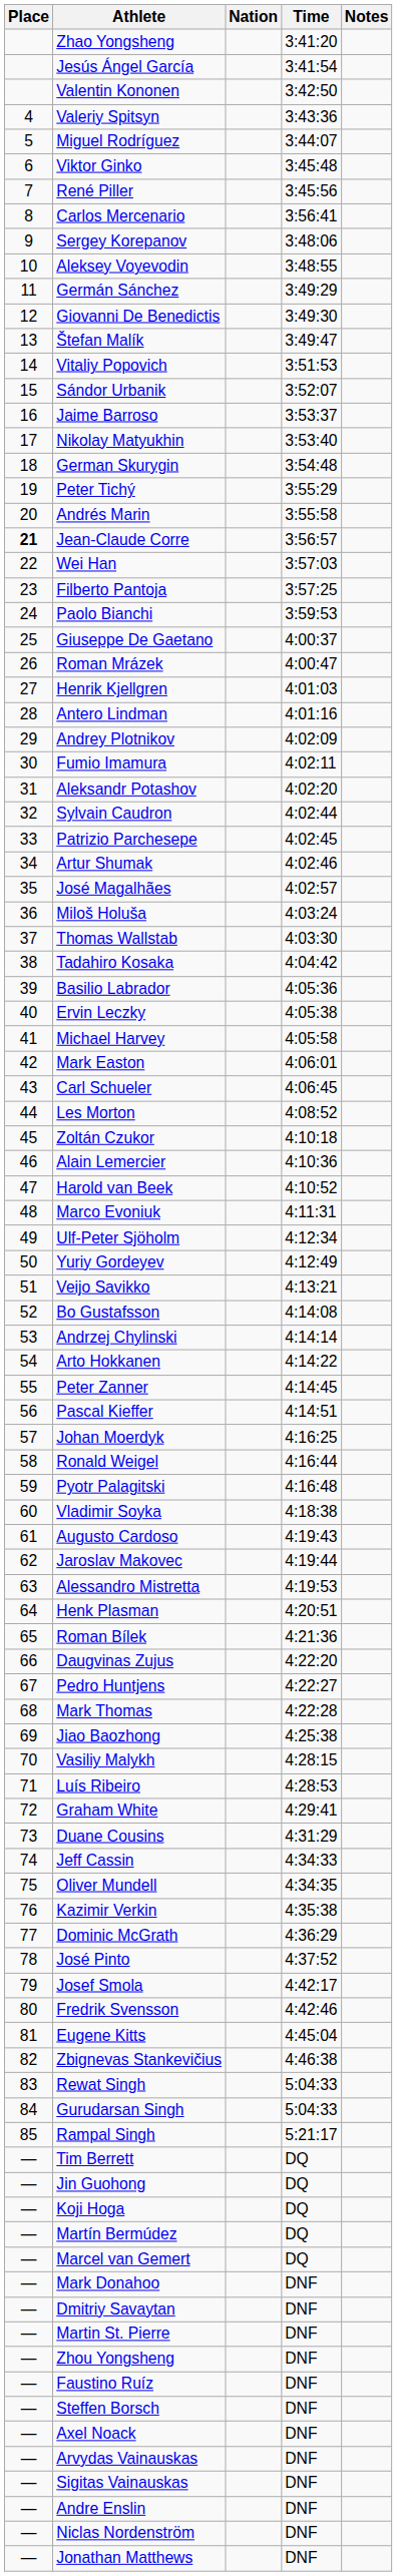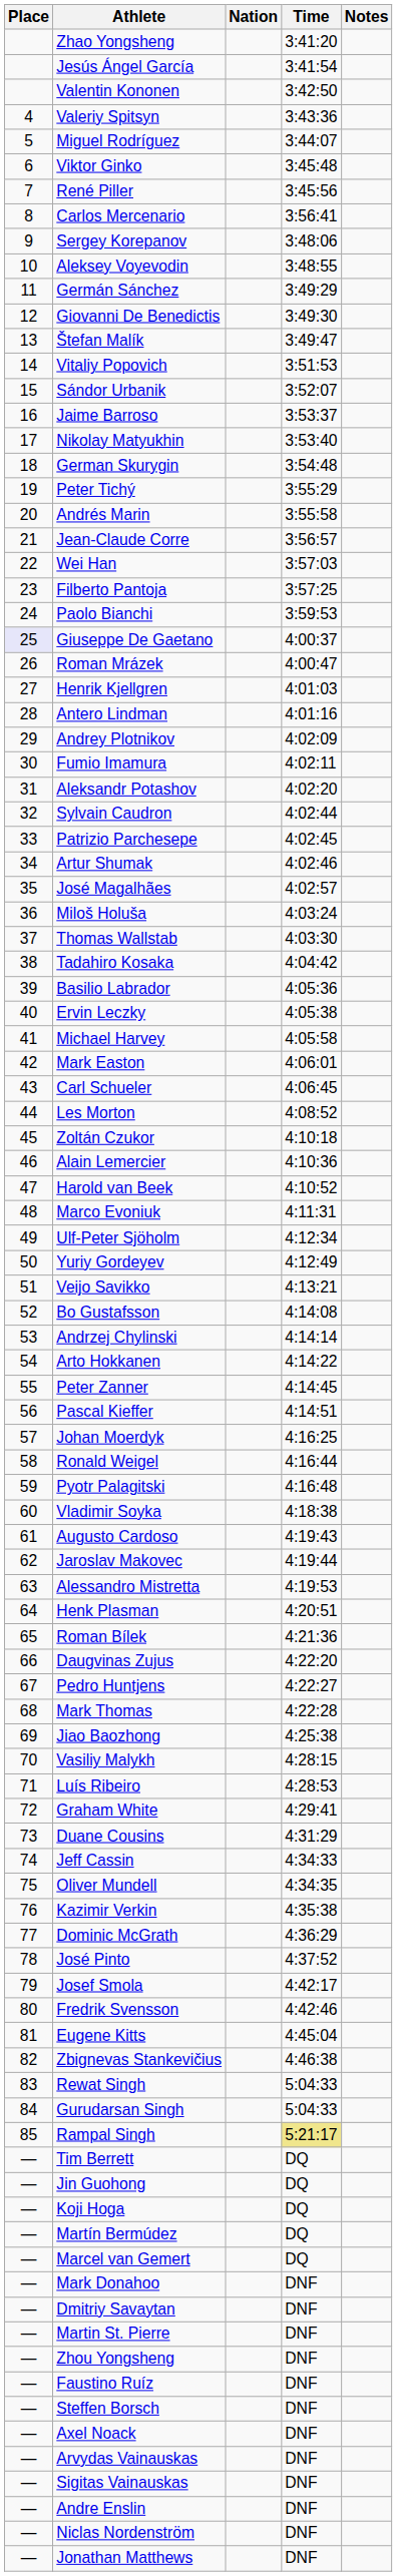Jean-Claude Corre | Place: bold -> normal
Giuseppe De Gaetano | Place: no background -> lavender background
Rampal Singh | Time: no background -> khaki background
